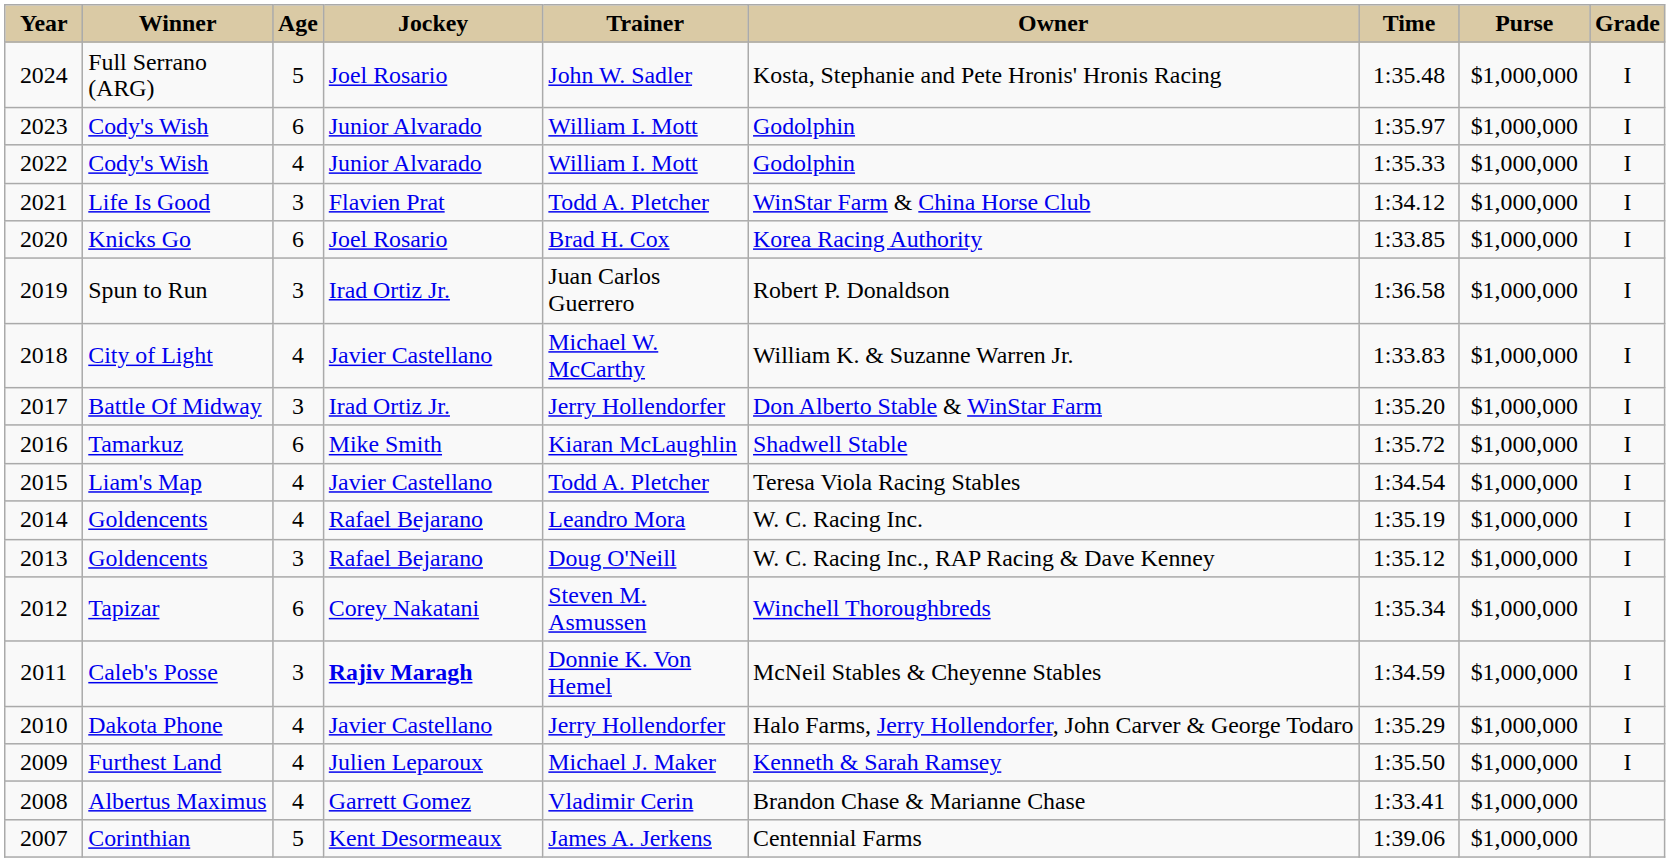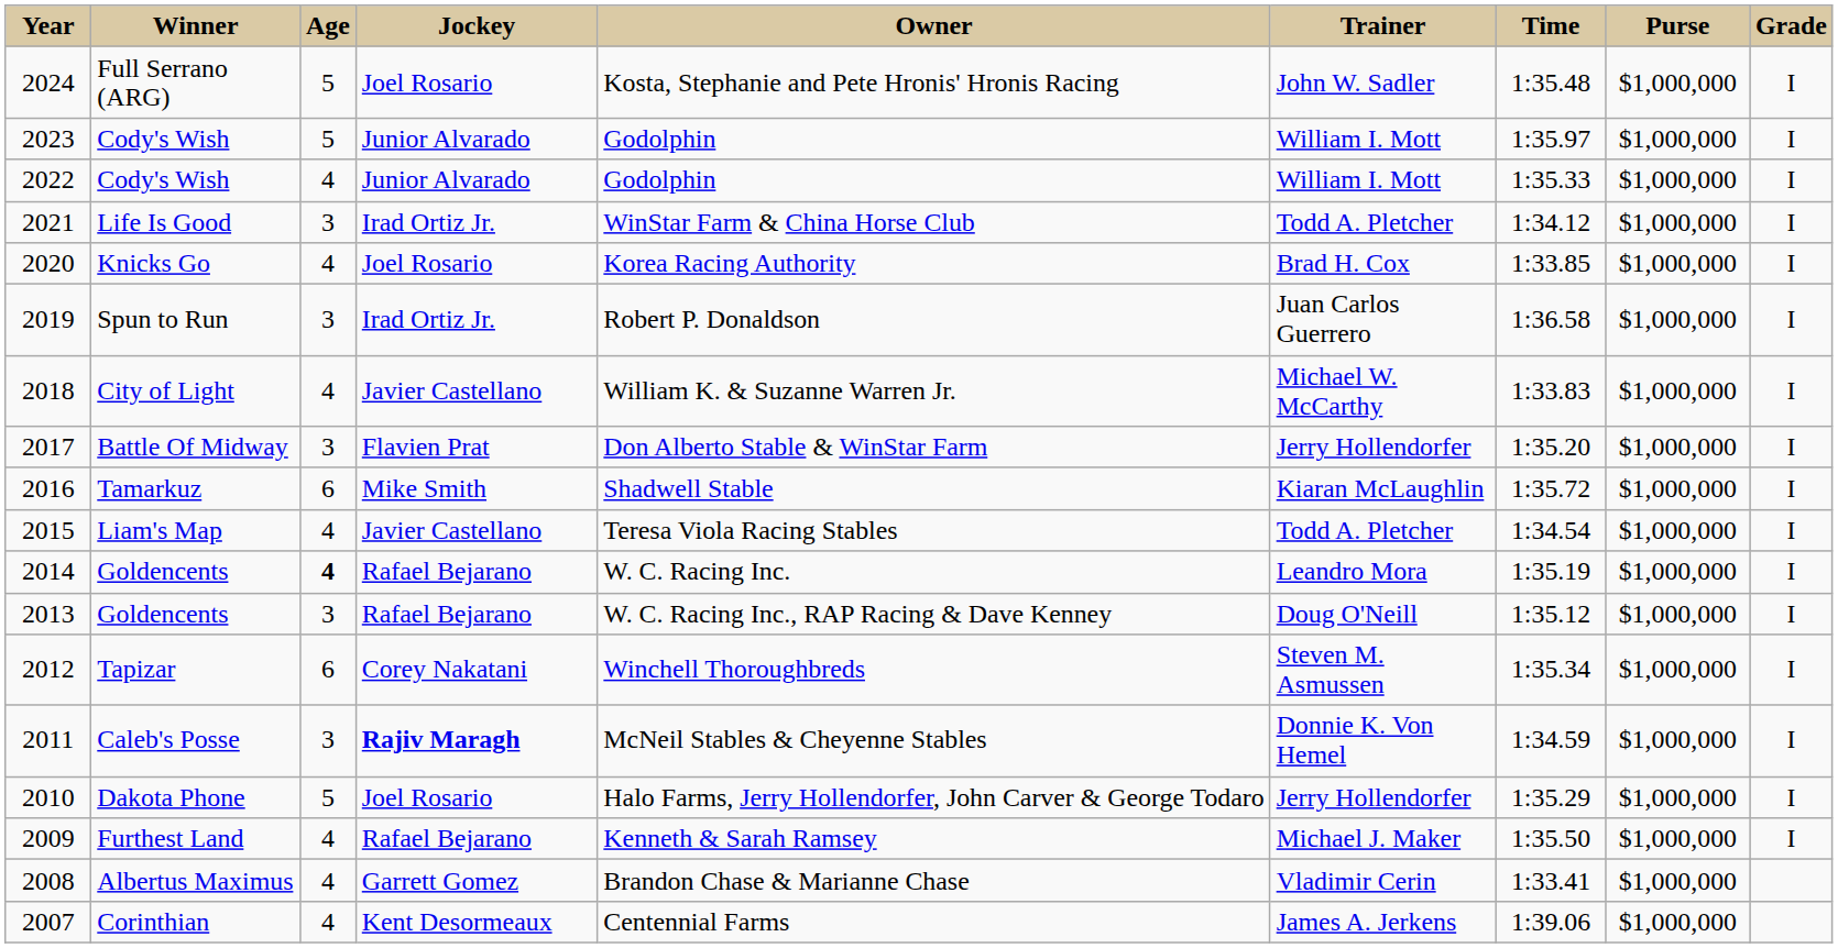columns swapped: Trainer <-> Owner
2023 | Age: 6 -> 5
2021 | Jockey: Flavien Prat -> Irad Ortiz Jr.
2020 | Age: 6 -> 4
2017 | Jockey: Irad Ortiz Jr. -> Flavien Prat
2014 | Age: normal -> bold
2010 | Age: 4 -> 5
2010 | Jockey: Javier Castellano -> Joel Rosario
2009 | Jockey: Julien Leparoux -> Rafael Bejarano
2007 | Age: 5 -> 4
